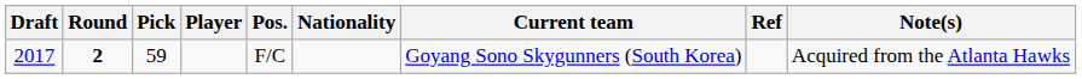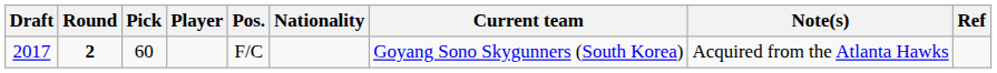columns swapped: Note(s) <-> Ref
2017 | Pick: 59 -> 60
